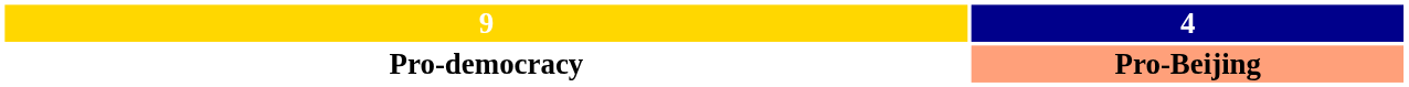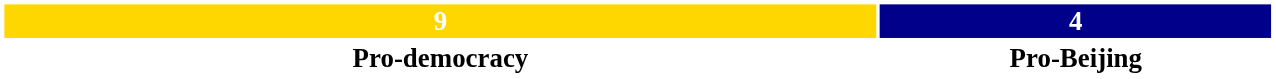Pro-democracy | 4: lightsalmon background -> no background
